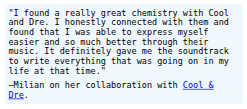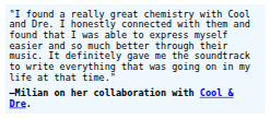row 2 | column 1: normal -> bold
